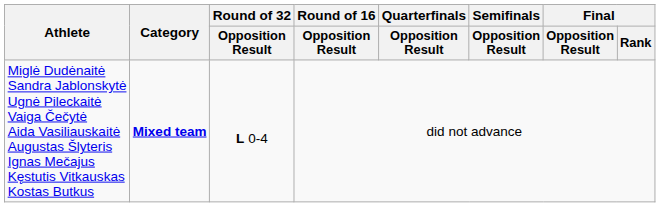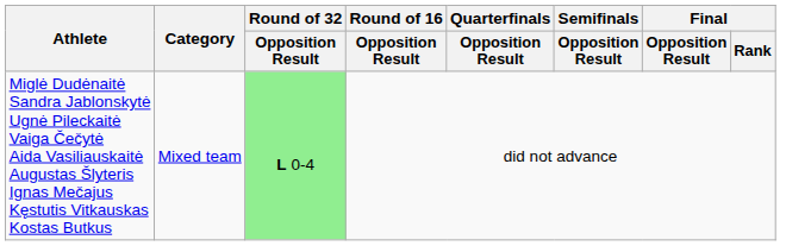row 3 | Category: bold -> normal
row 3 | Round of 32 / Opposition Result: no background -> lightgreen background
